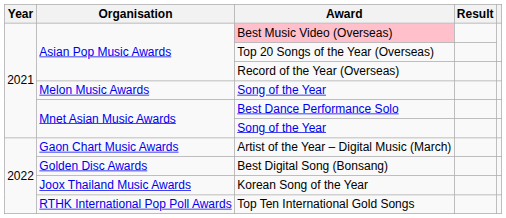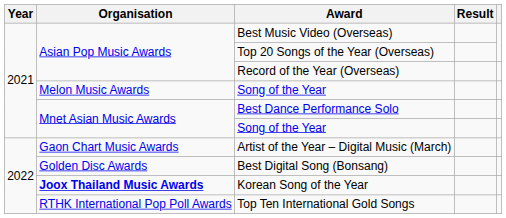Best Music Video (Overseas) | Award: pink background -> no background
Korean Song of the Year | Organisation: normal -> bold
